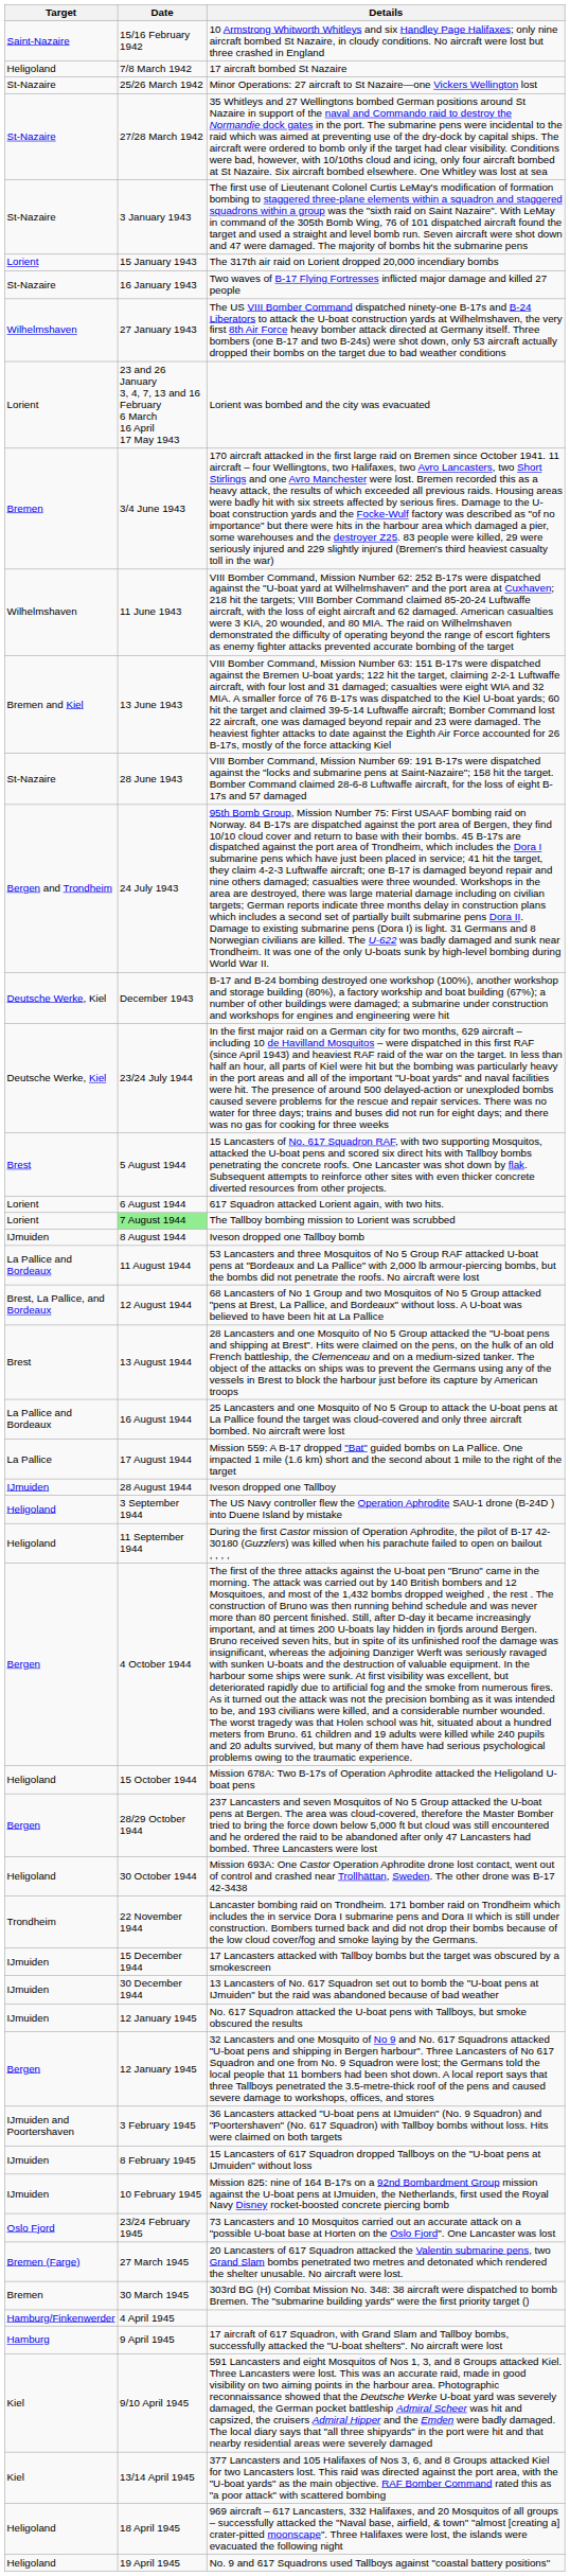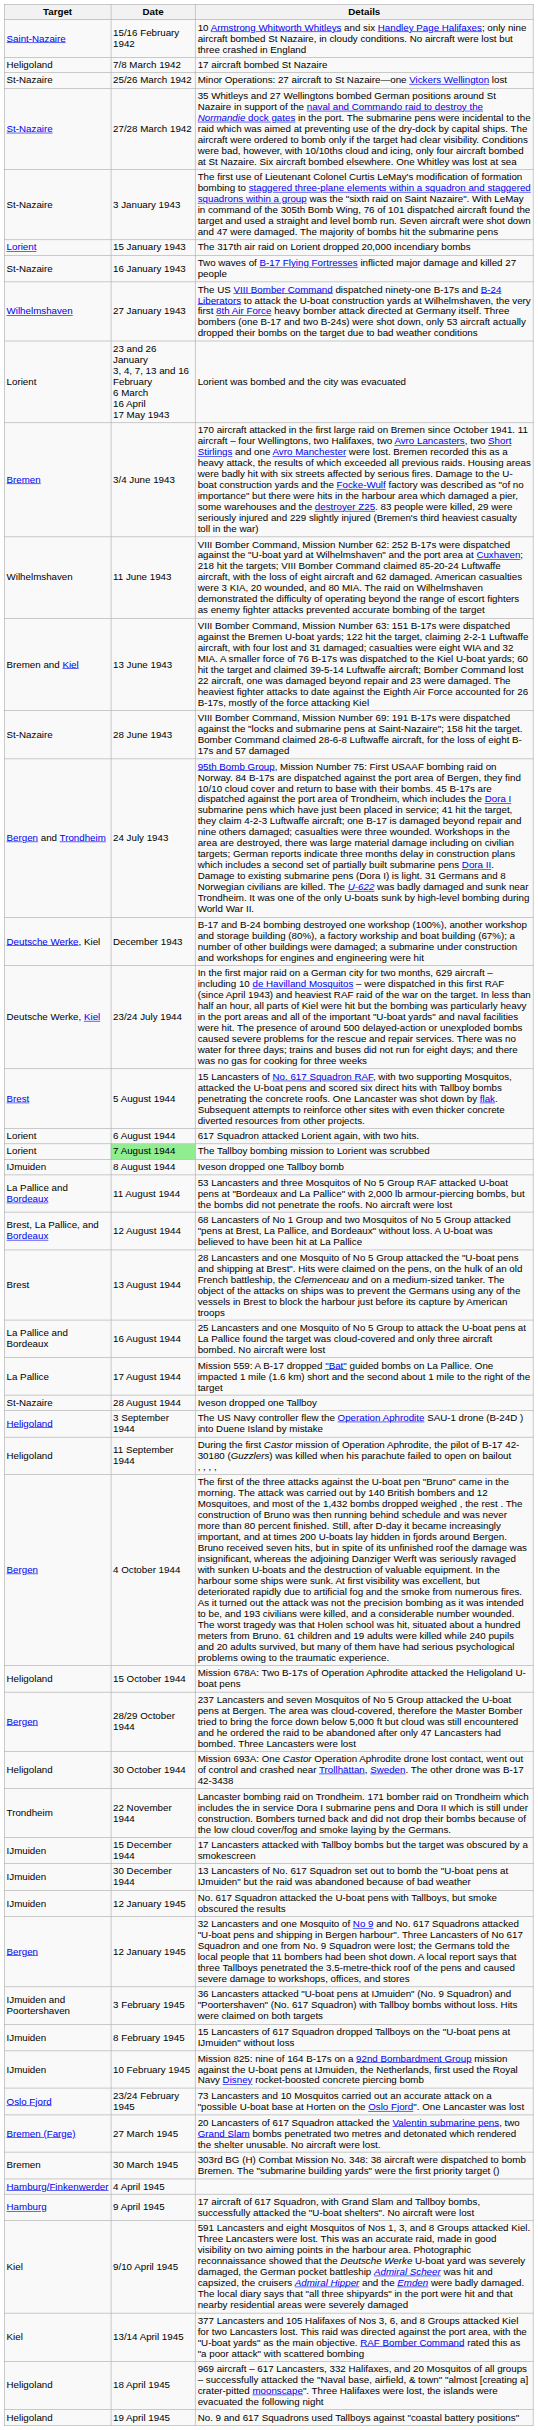Iveson dropped one Tallboy | Target: IJmuiden -> St-Nazaire
